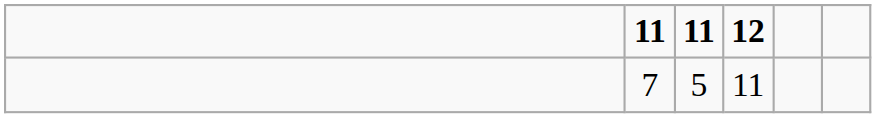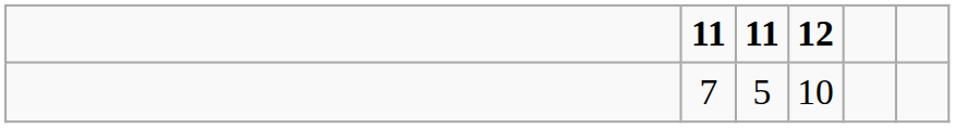row 2 | 12: 11 -> 10
